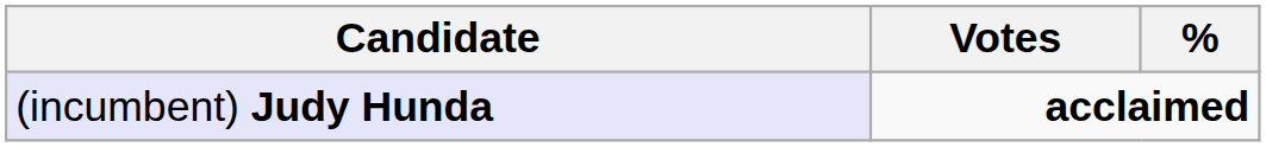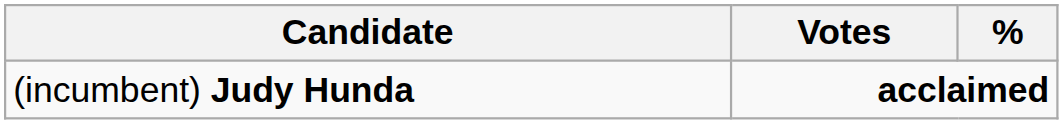(incumbent) Judy Hunda | Candidate: lavender background -> no background
